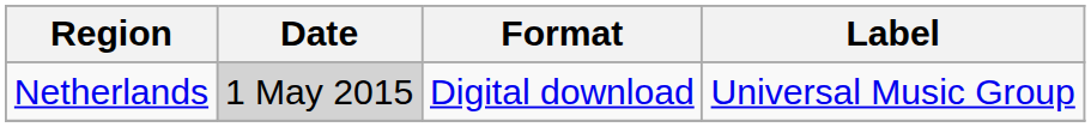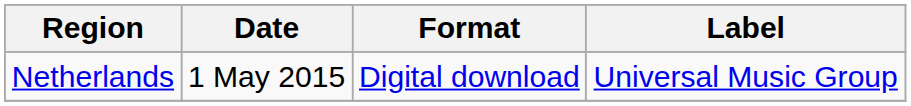Netherlands | Date: lightgrey background -> no background
